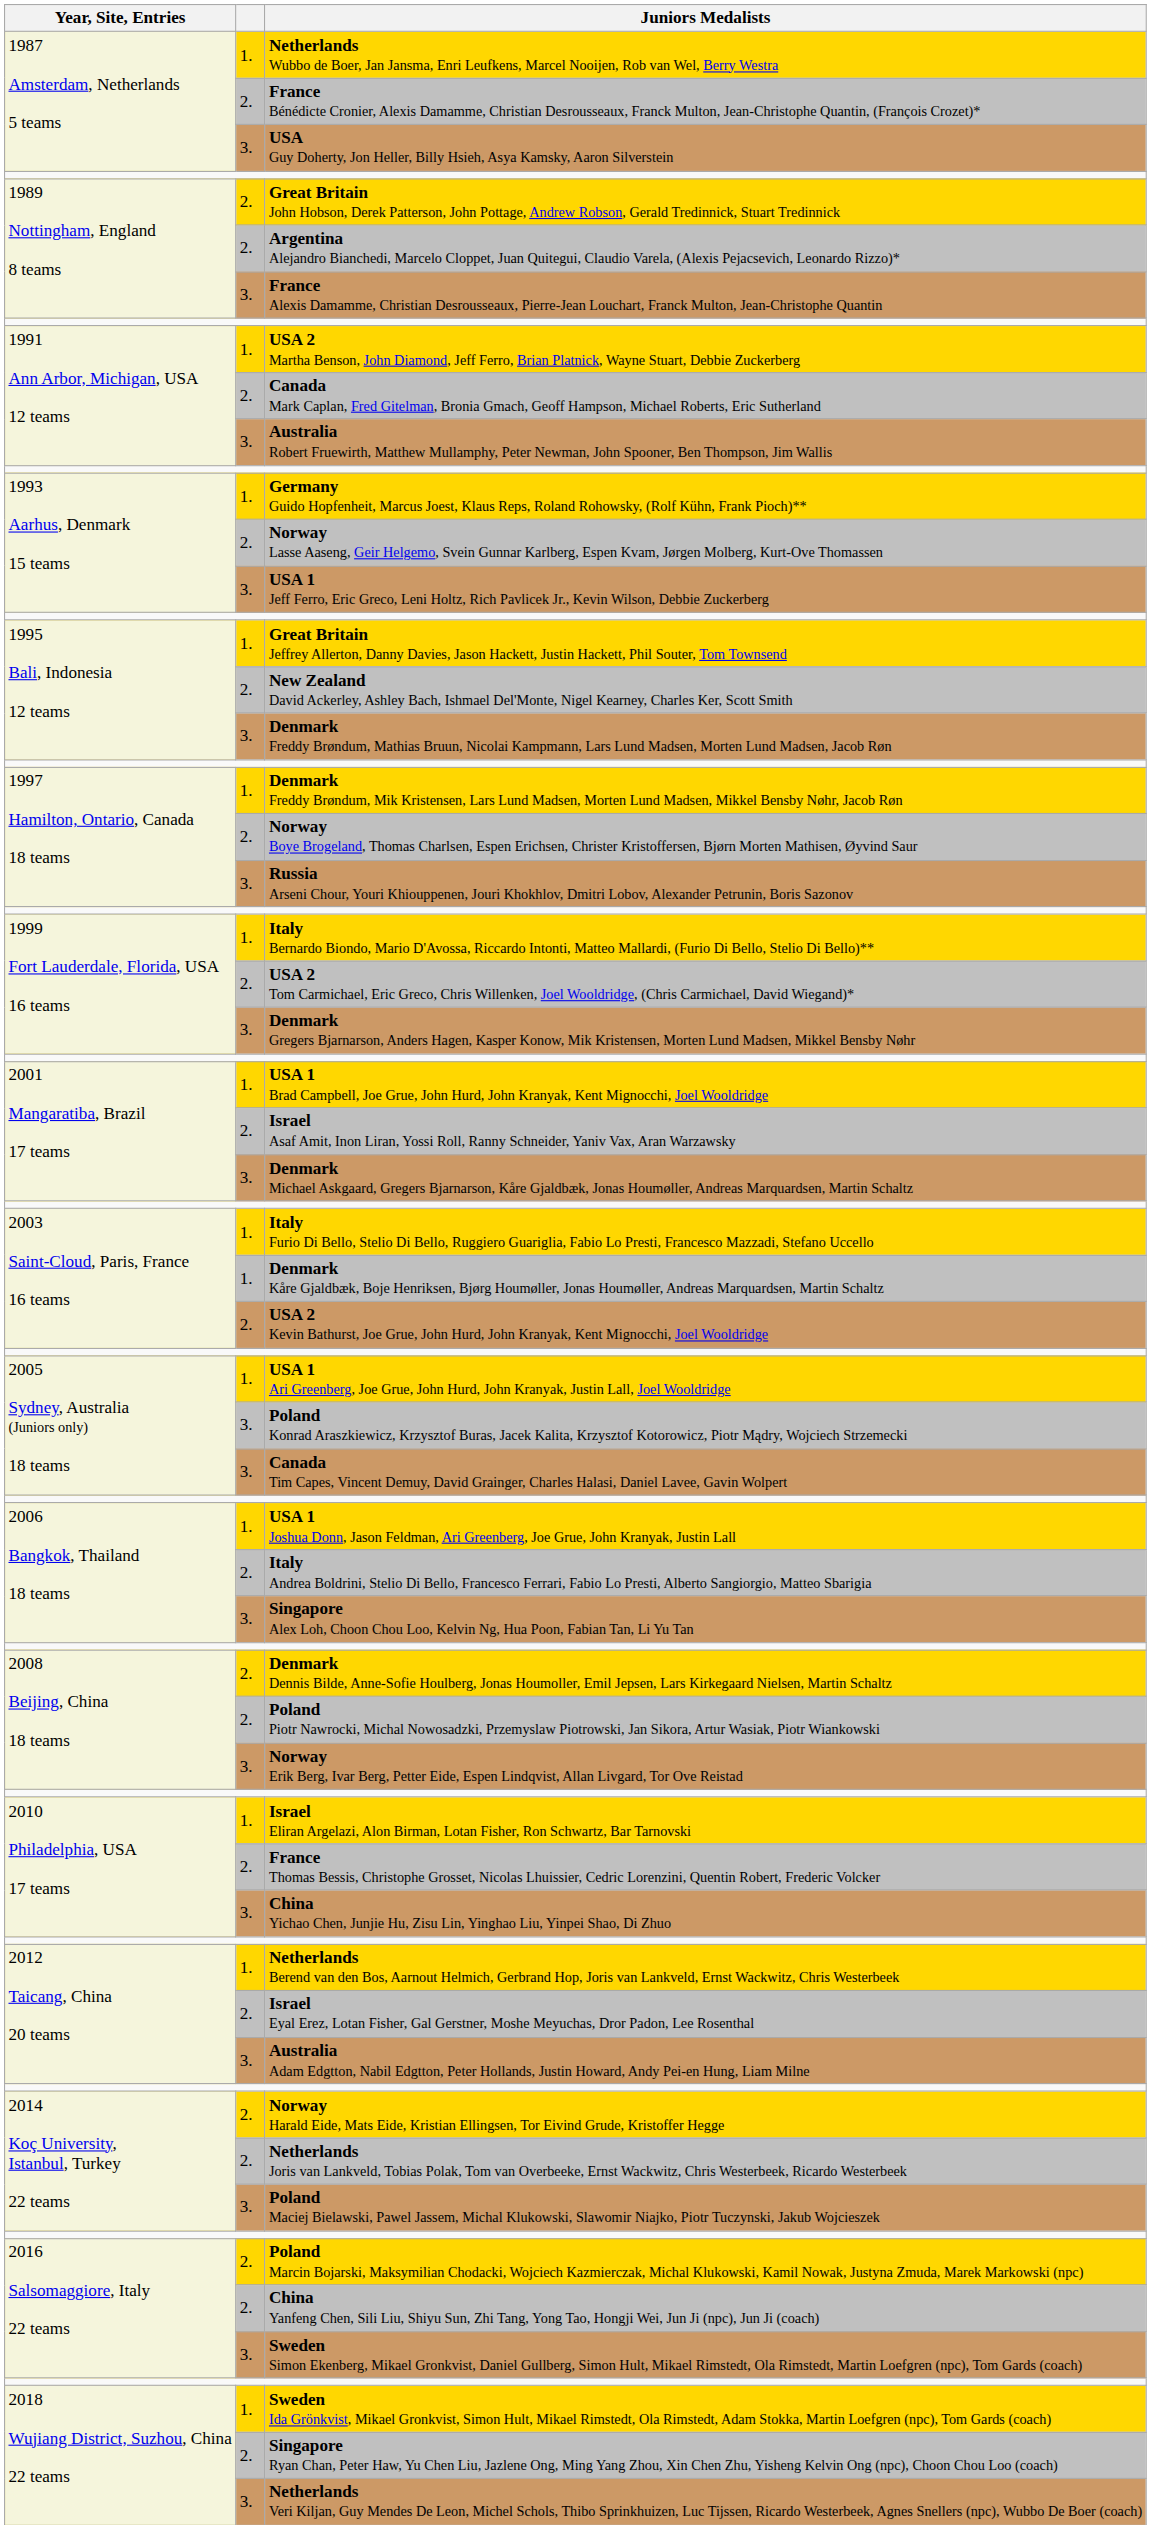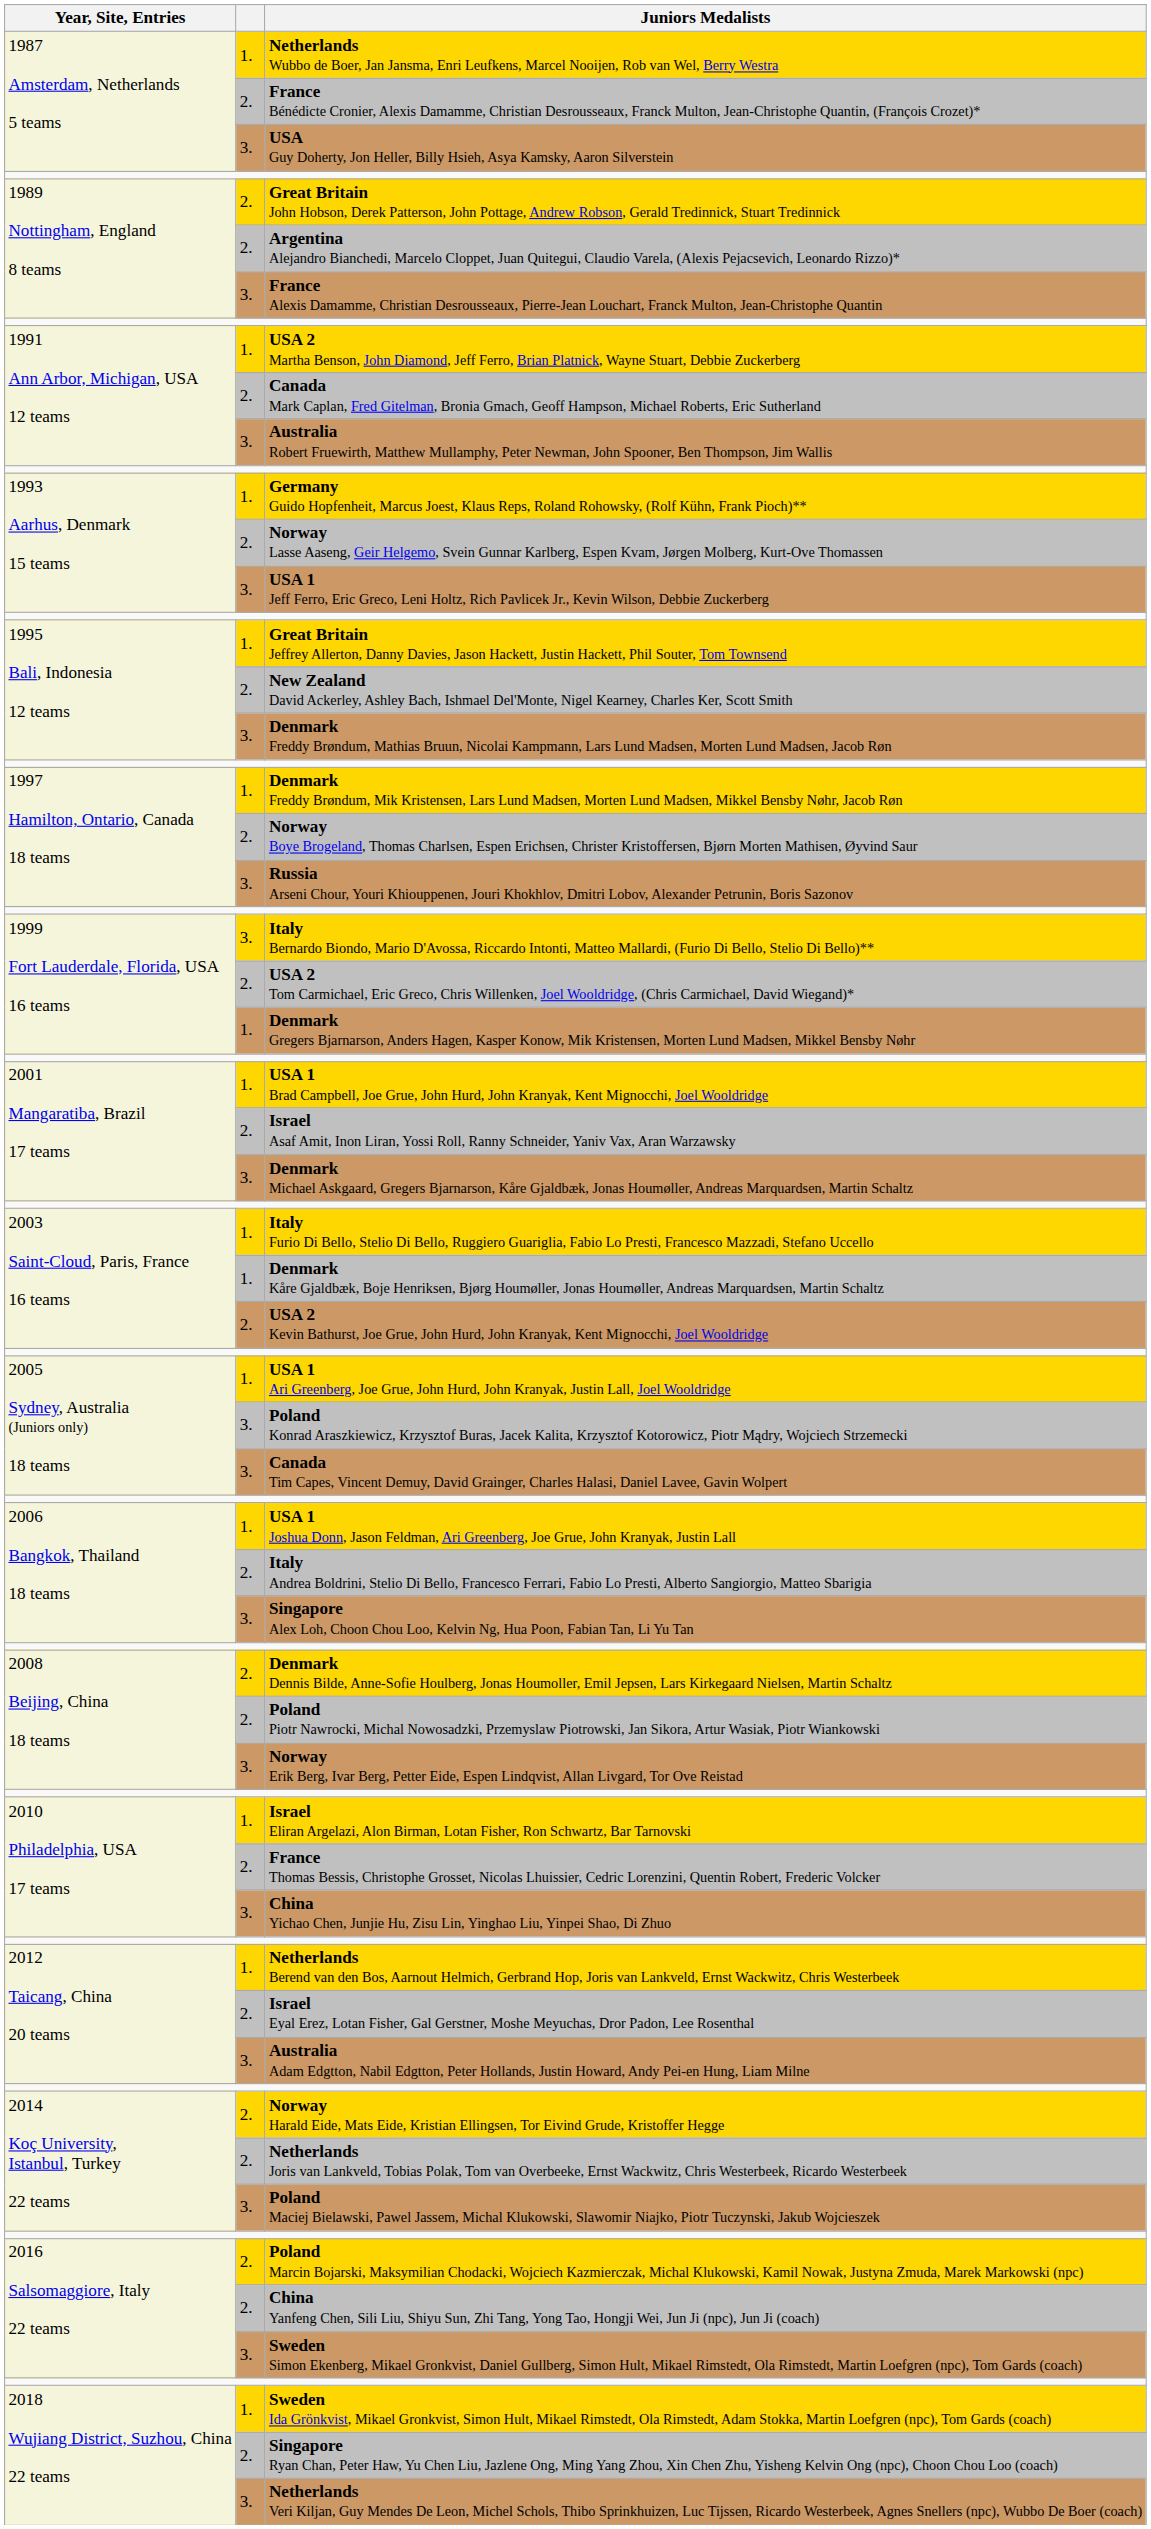row 26 | column 2: 1. -> 3.
row 28 | column 2: 3. -> 1.
